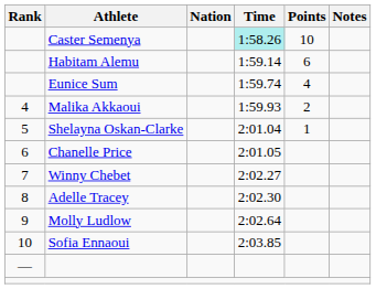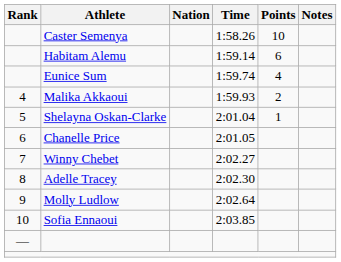Caster Semenya | Time: paleturquoise background -> no background
